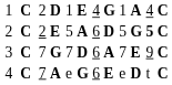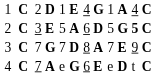row 2 | column 3: 2 -> 3
row 3 | column 7: 6 -> 8
